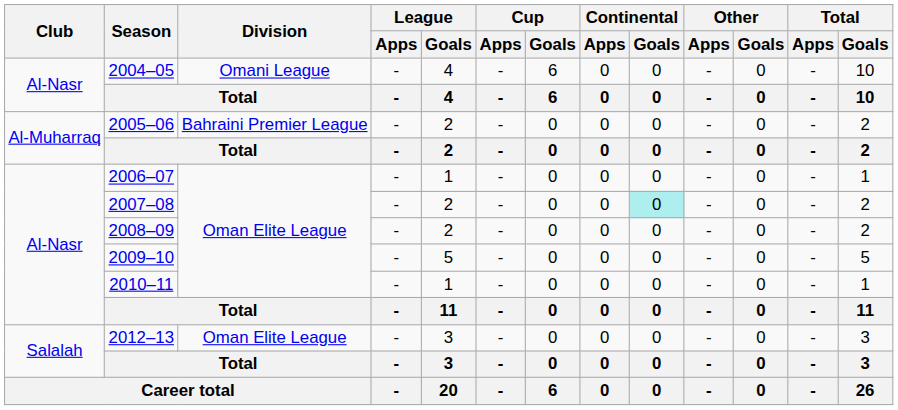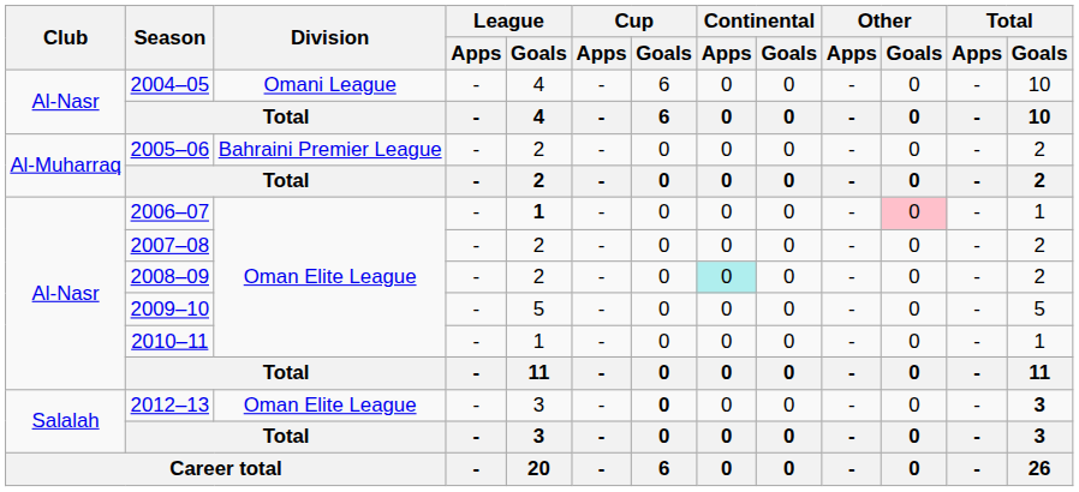2006–07 | League / Goals: normal -> bold
2006–07 | Other / Goals: no background -> pink background
2007–08 | Continental / Goals: paleturquoise background -> no background
2008–09 | Continental / Apps: no background -> paleturquoise background
2012–13 | Cup / Goals: normal -> bold
2012–13 | Total / Goals: normal -> bold
